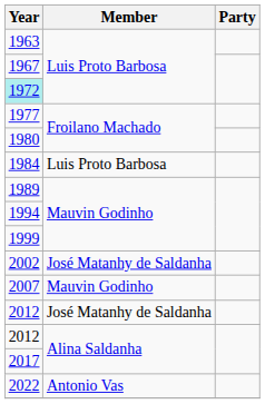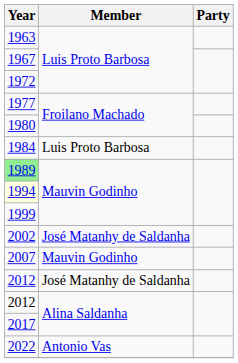1972 | Year: paleturquoise background -> no background
1989 | Year: no background -> lightgreen background
1994 | Year: no background -> lightyellow background
